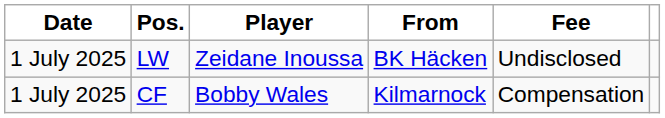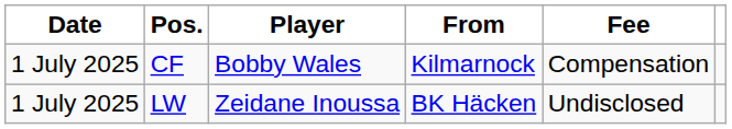rows swapped: LW <-> CF
